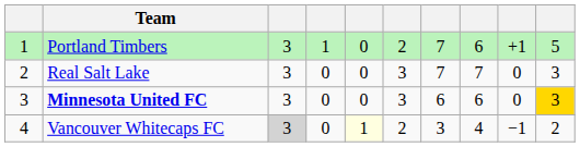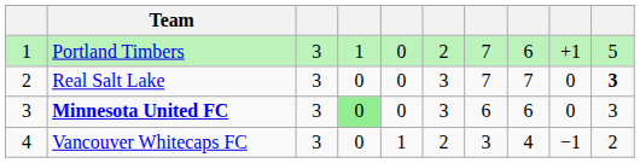Real Salt Lake | column 10: normal -> bold
Minnesota United FC | column 4: no background -> lightgreen background
Minnesota United FC | column 10: gold background -> no background
Vancouver Whitecaps FC | column 3: lightgrey background -> no background
Vancouver Whitecaps FC | column 5: lightyellow background -> no background
